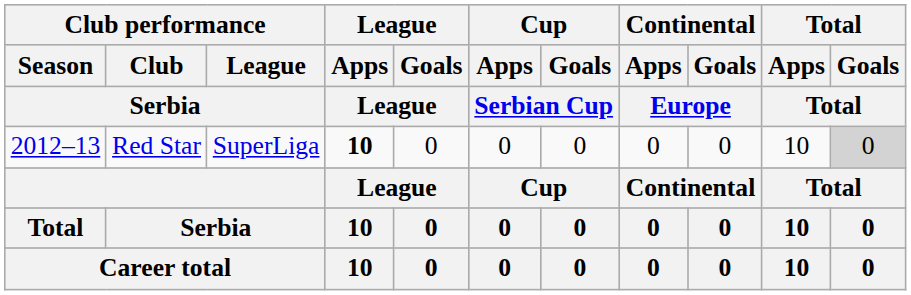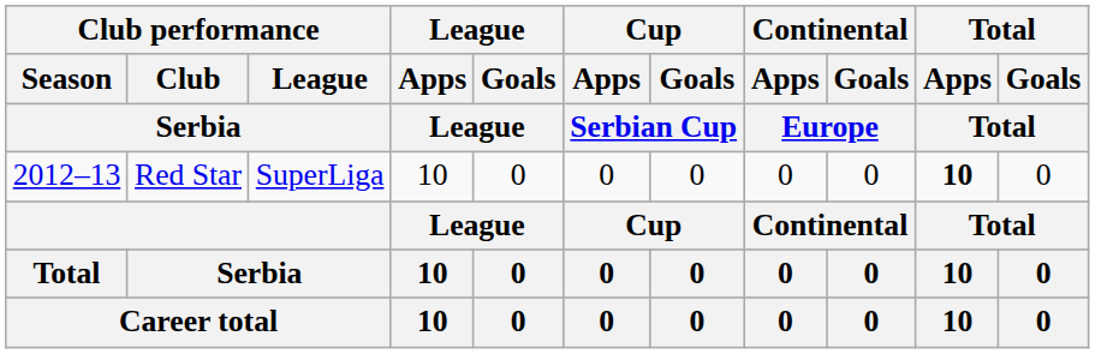Red Star | League / Apps / League: bold -> normal
Red Star | Total / Apps / Total: normal -> bold
Red Star | Total / Goals / Total: lightgrey background -> no background
